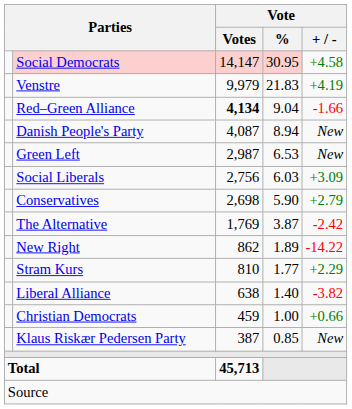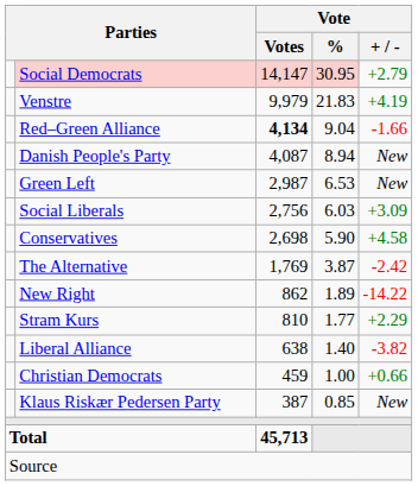Social Democrats | Vote / + / -: +4.58 -> +2.79
Conservatives | Vote / + / -: +2.79 -> +4.58
